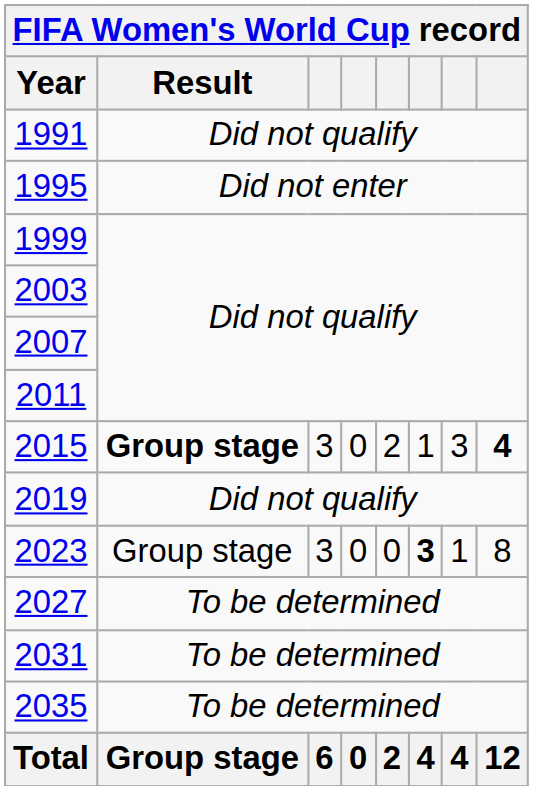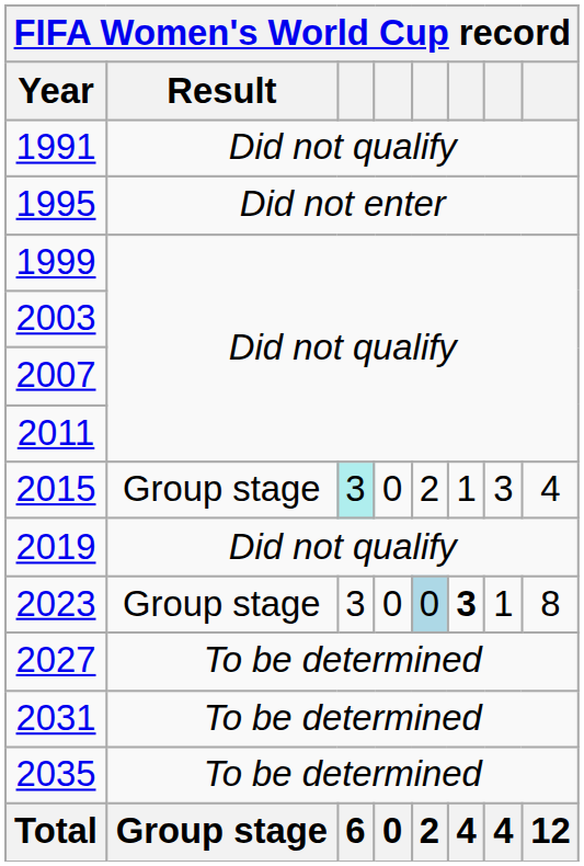2015 | Result: bold -> normal
2015 | column 3: no background -> paleturquoise background
2015 | column 8: bold -> normal
2023 | column 5: no background -> lightblue background
